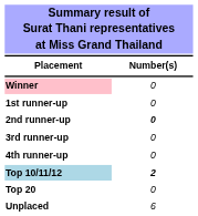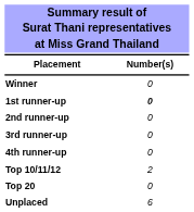row 3 | column 1: pink background -> no background
row 4 | column 2: normal -> bold
row 5 | column 2: bold -> normal
row 8 | column 1: lightblue background -> no background
row 8 | column 2: bold -> normal
